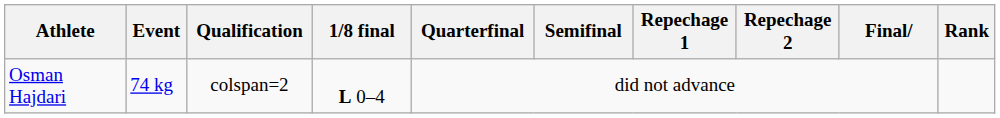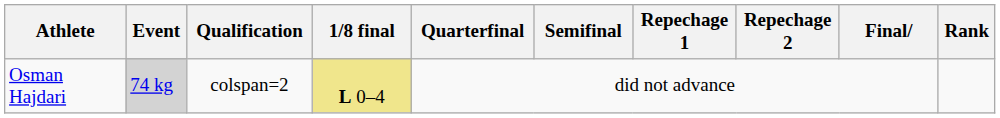Osman Hajdari | Event: no background -> lightgrey background
Osman Hajdari | 1/8 final: no background -> khaki background
